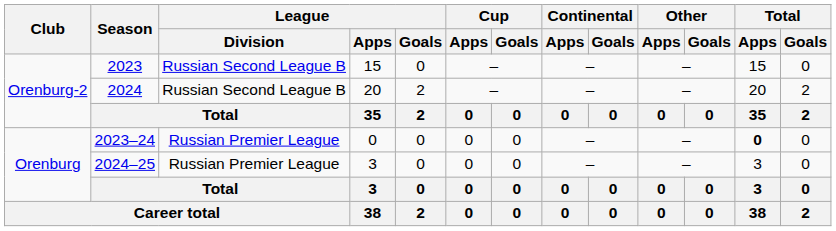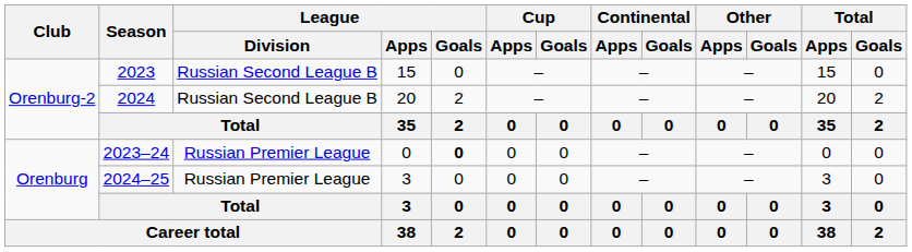2023–24 | League / Goals: normal -> bold
2023–24 | Total / Apps: bold -> normal
